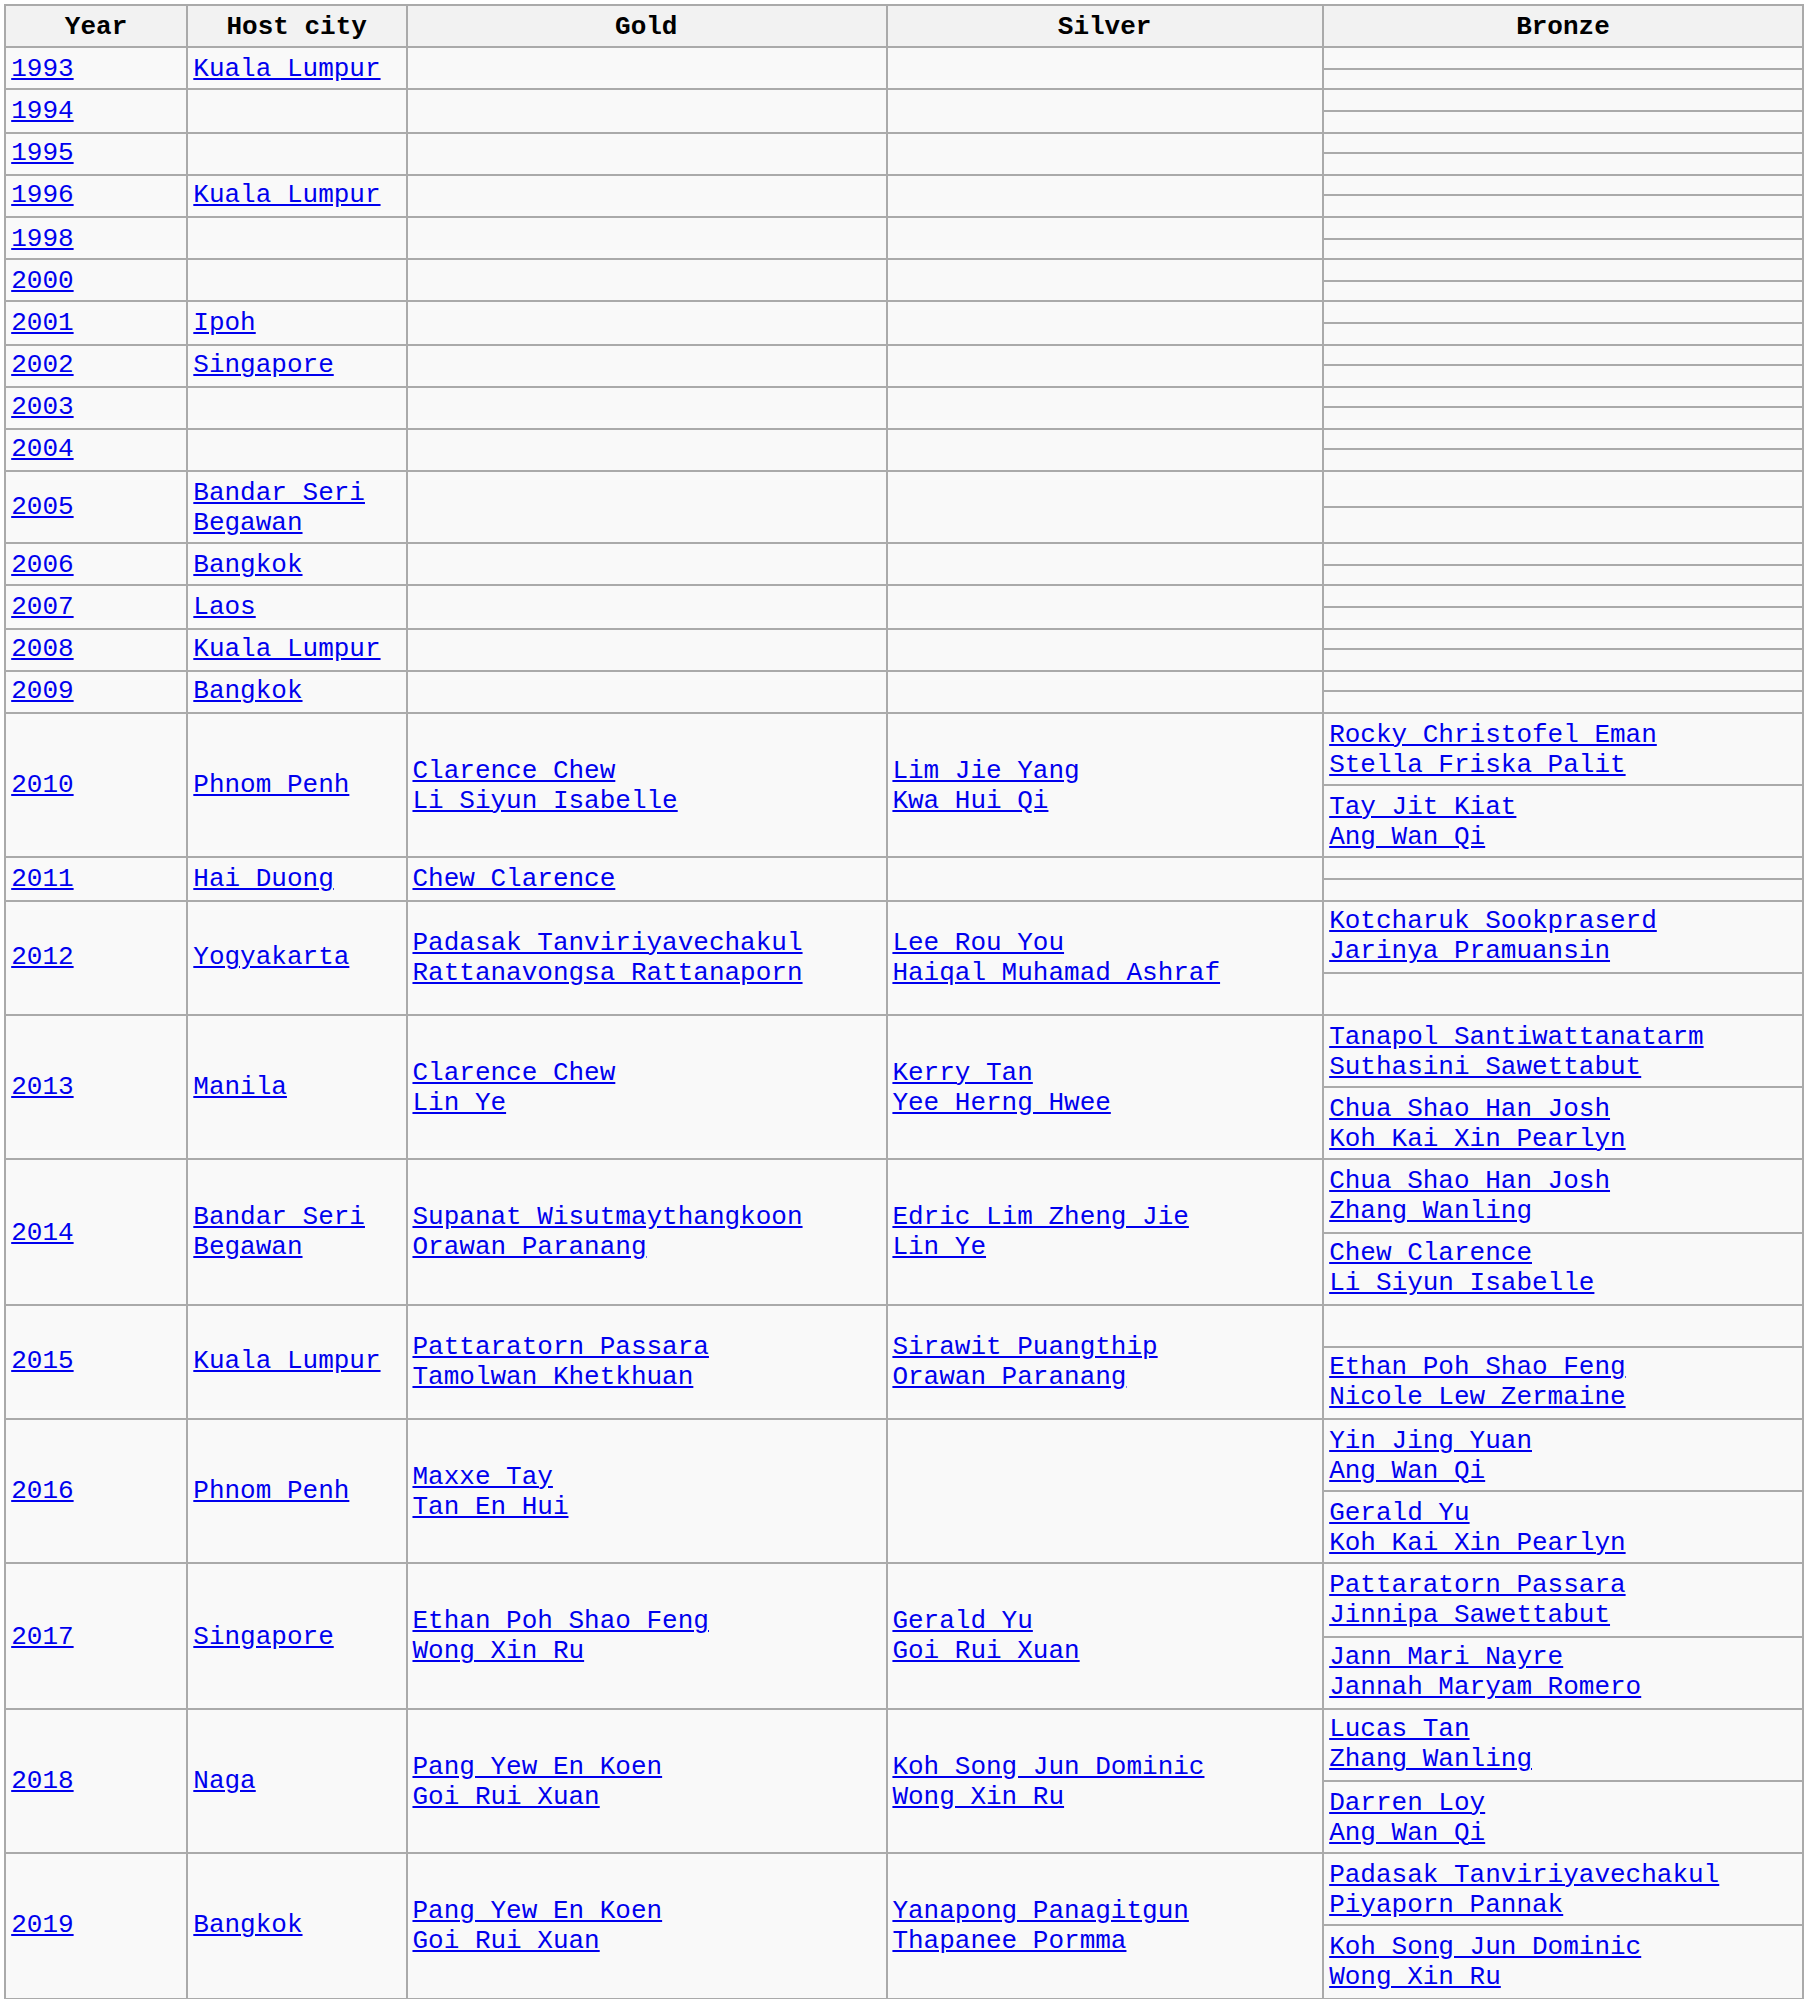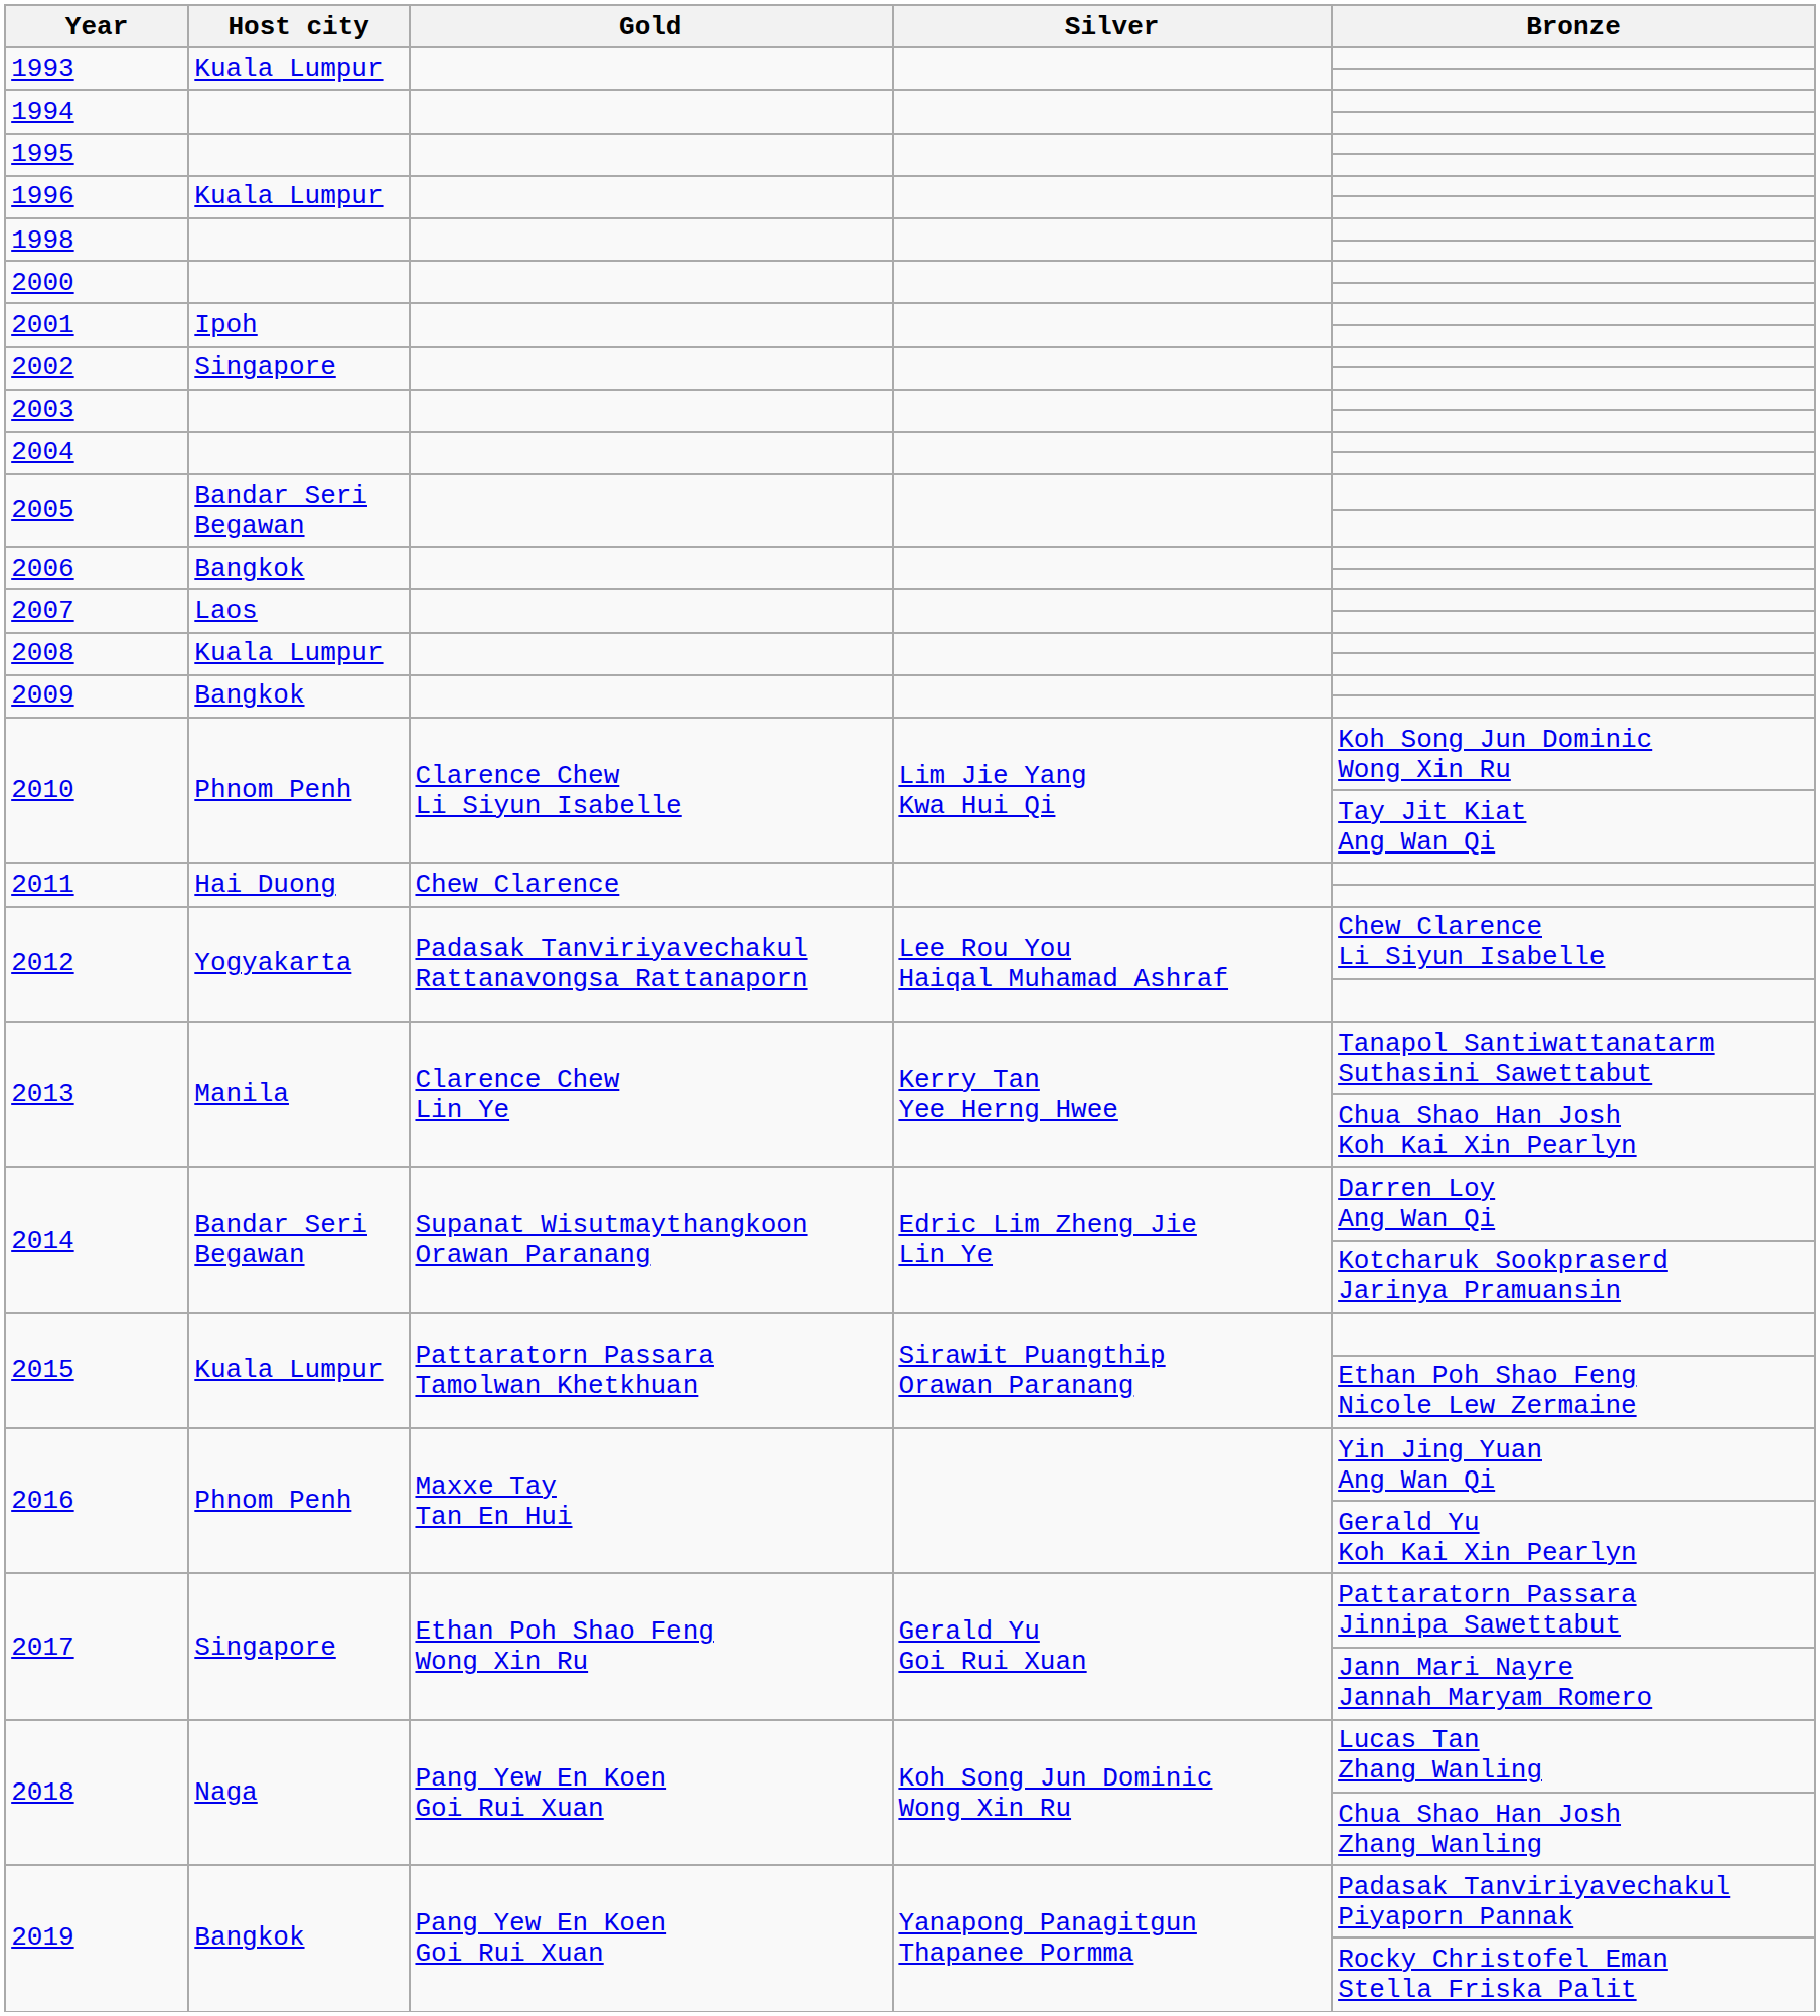row 32 | Bronze: Rocky Christofel Eman Stella Friska Palit -> Koh Song Jun Dominic Wong Xin Ru
row 36 | Bronze: Kotcharuk Sookpraserd Jarinya Pramuansin -> Chew Clarence Li Siyun Isabelle
row 40 | Bronze: Chua Shao Han Josh Zhang Wanling -> Darren Loy Ang Wan Qi
row 41 | Bronze: Chew Clarence Li Siyun Isabelle -> Kotcharuk Sookpraserd Jarinya Pramuansin
row 49 | Bronze: Darren Loy Ang Wan Qi -> Chua Shao Han Josh Zhang Wanling
row 51 | Bronze: Koh Song Jun Dominic Wong Xin Ru -> Rocky Christofel Eman Stella Friska Palit
